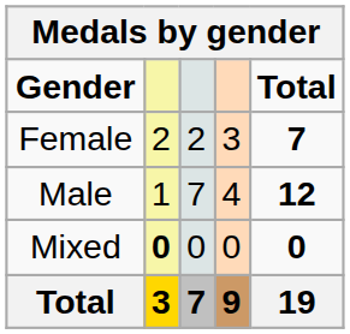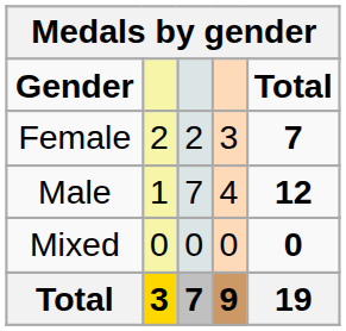Mixed | column 2: bold -> normal
